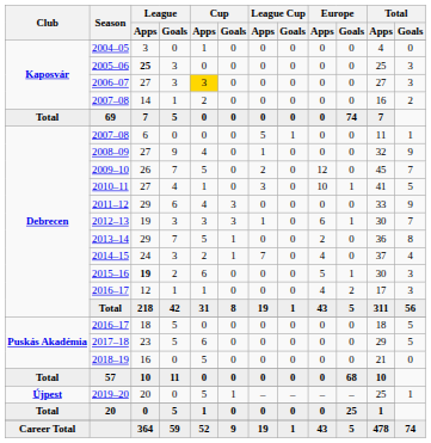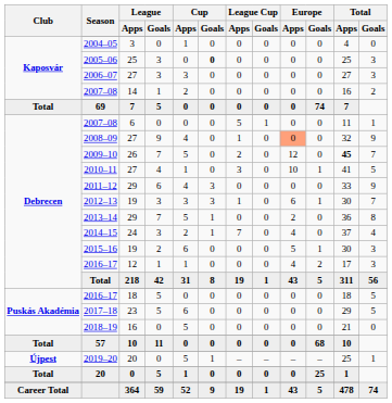2005–06 | League / Apps: bold -> normal
2005–06 | Cup / Goals: normal -> bold
2006–07 | Cup / Apps: gold background -> no background
2008–09 | Europe / Apps: no background -> lightsalmon background
2009–10 | Total / Apps: normal -> bold
2015–16 | League / Apps: bold -> normal
